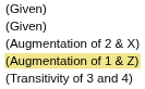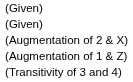row 4 | column 1: khaki background -> no background
